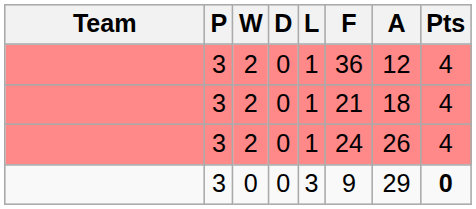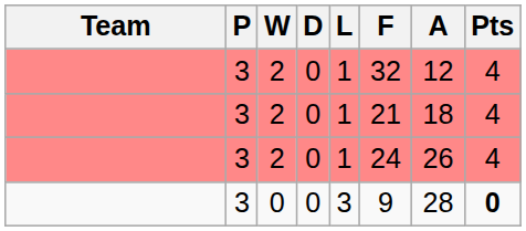row 2 | F: 36 -> 32
row 5 | A: 29 -> 28
